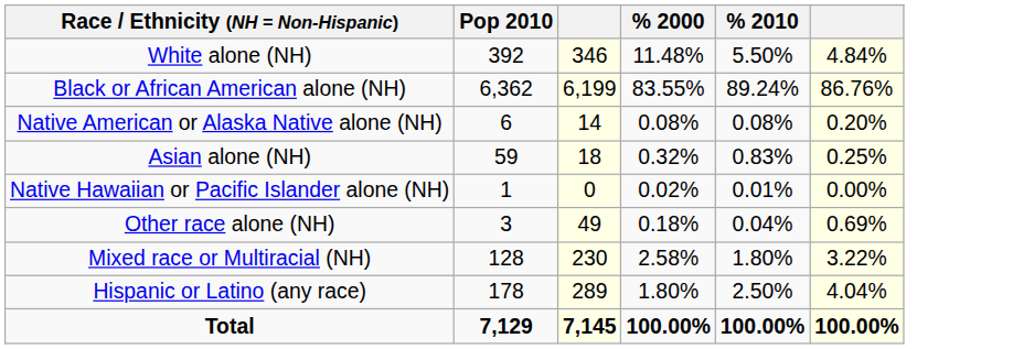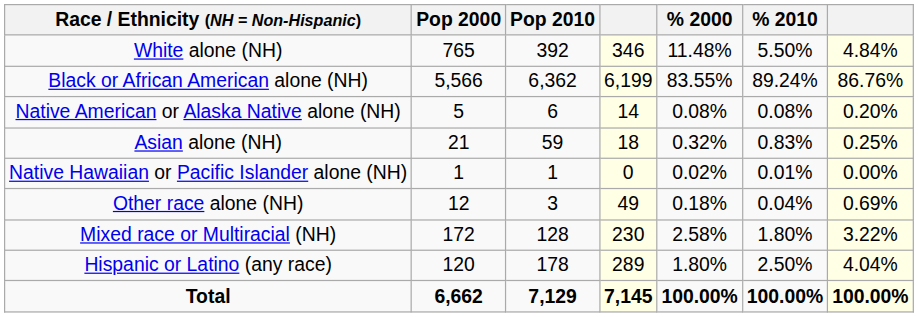+ column: Pop 2000 | 765 | 5,566 | 5 | 21 | 1 | 12 | 172 | 120 | 6,662
